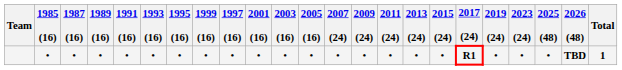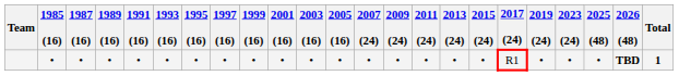columns swapped: 1997 (16) <-> 1999 (16)
row 2 | 2017 (24): bold -> normal
